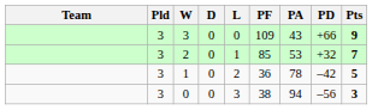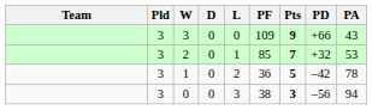columns swapped: PA <-> Pts
